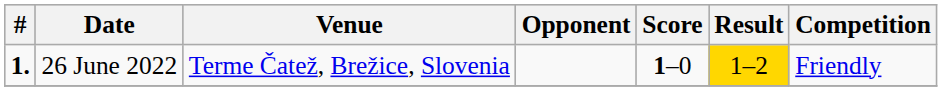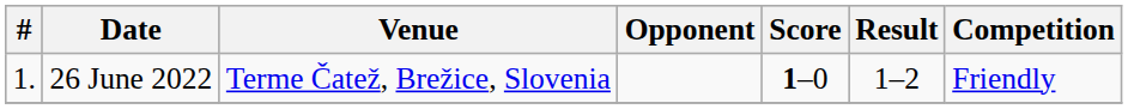26 June 2022 | #: bold -> normal
26 June 2022 | Result: gold background -> no background
